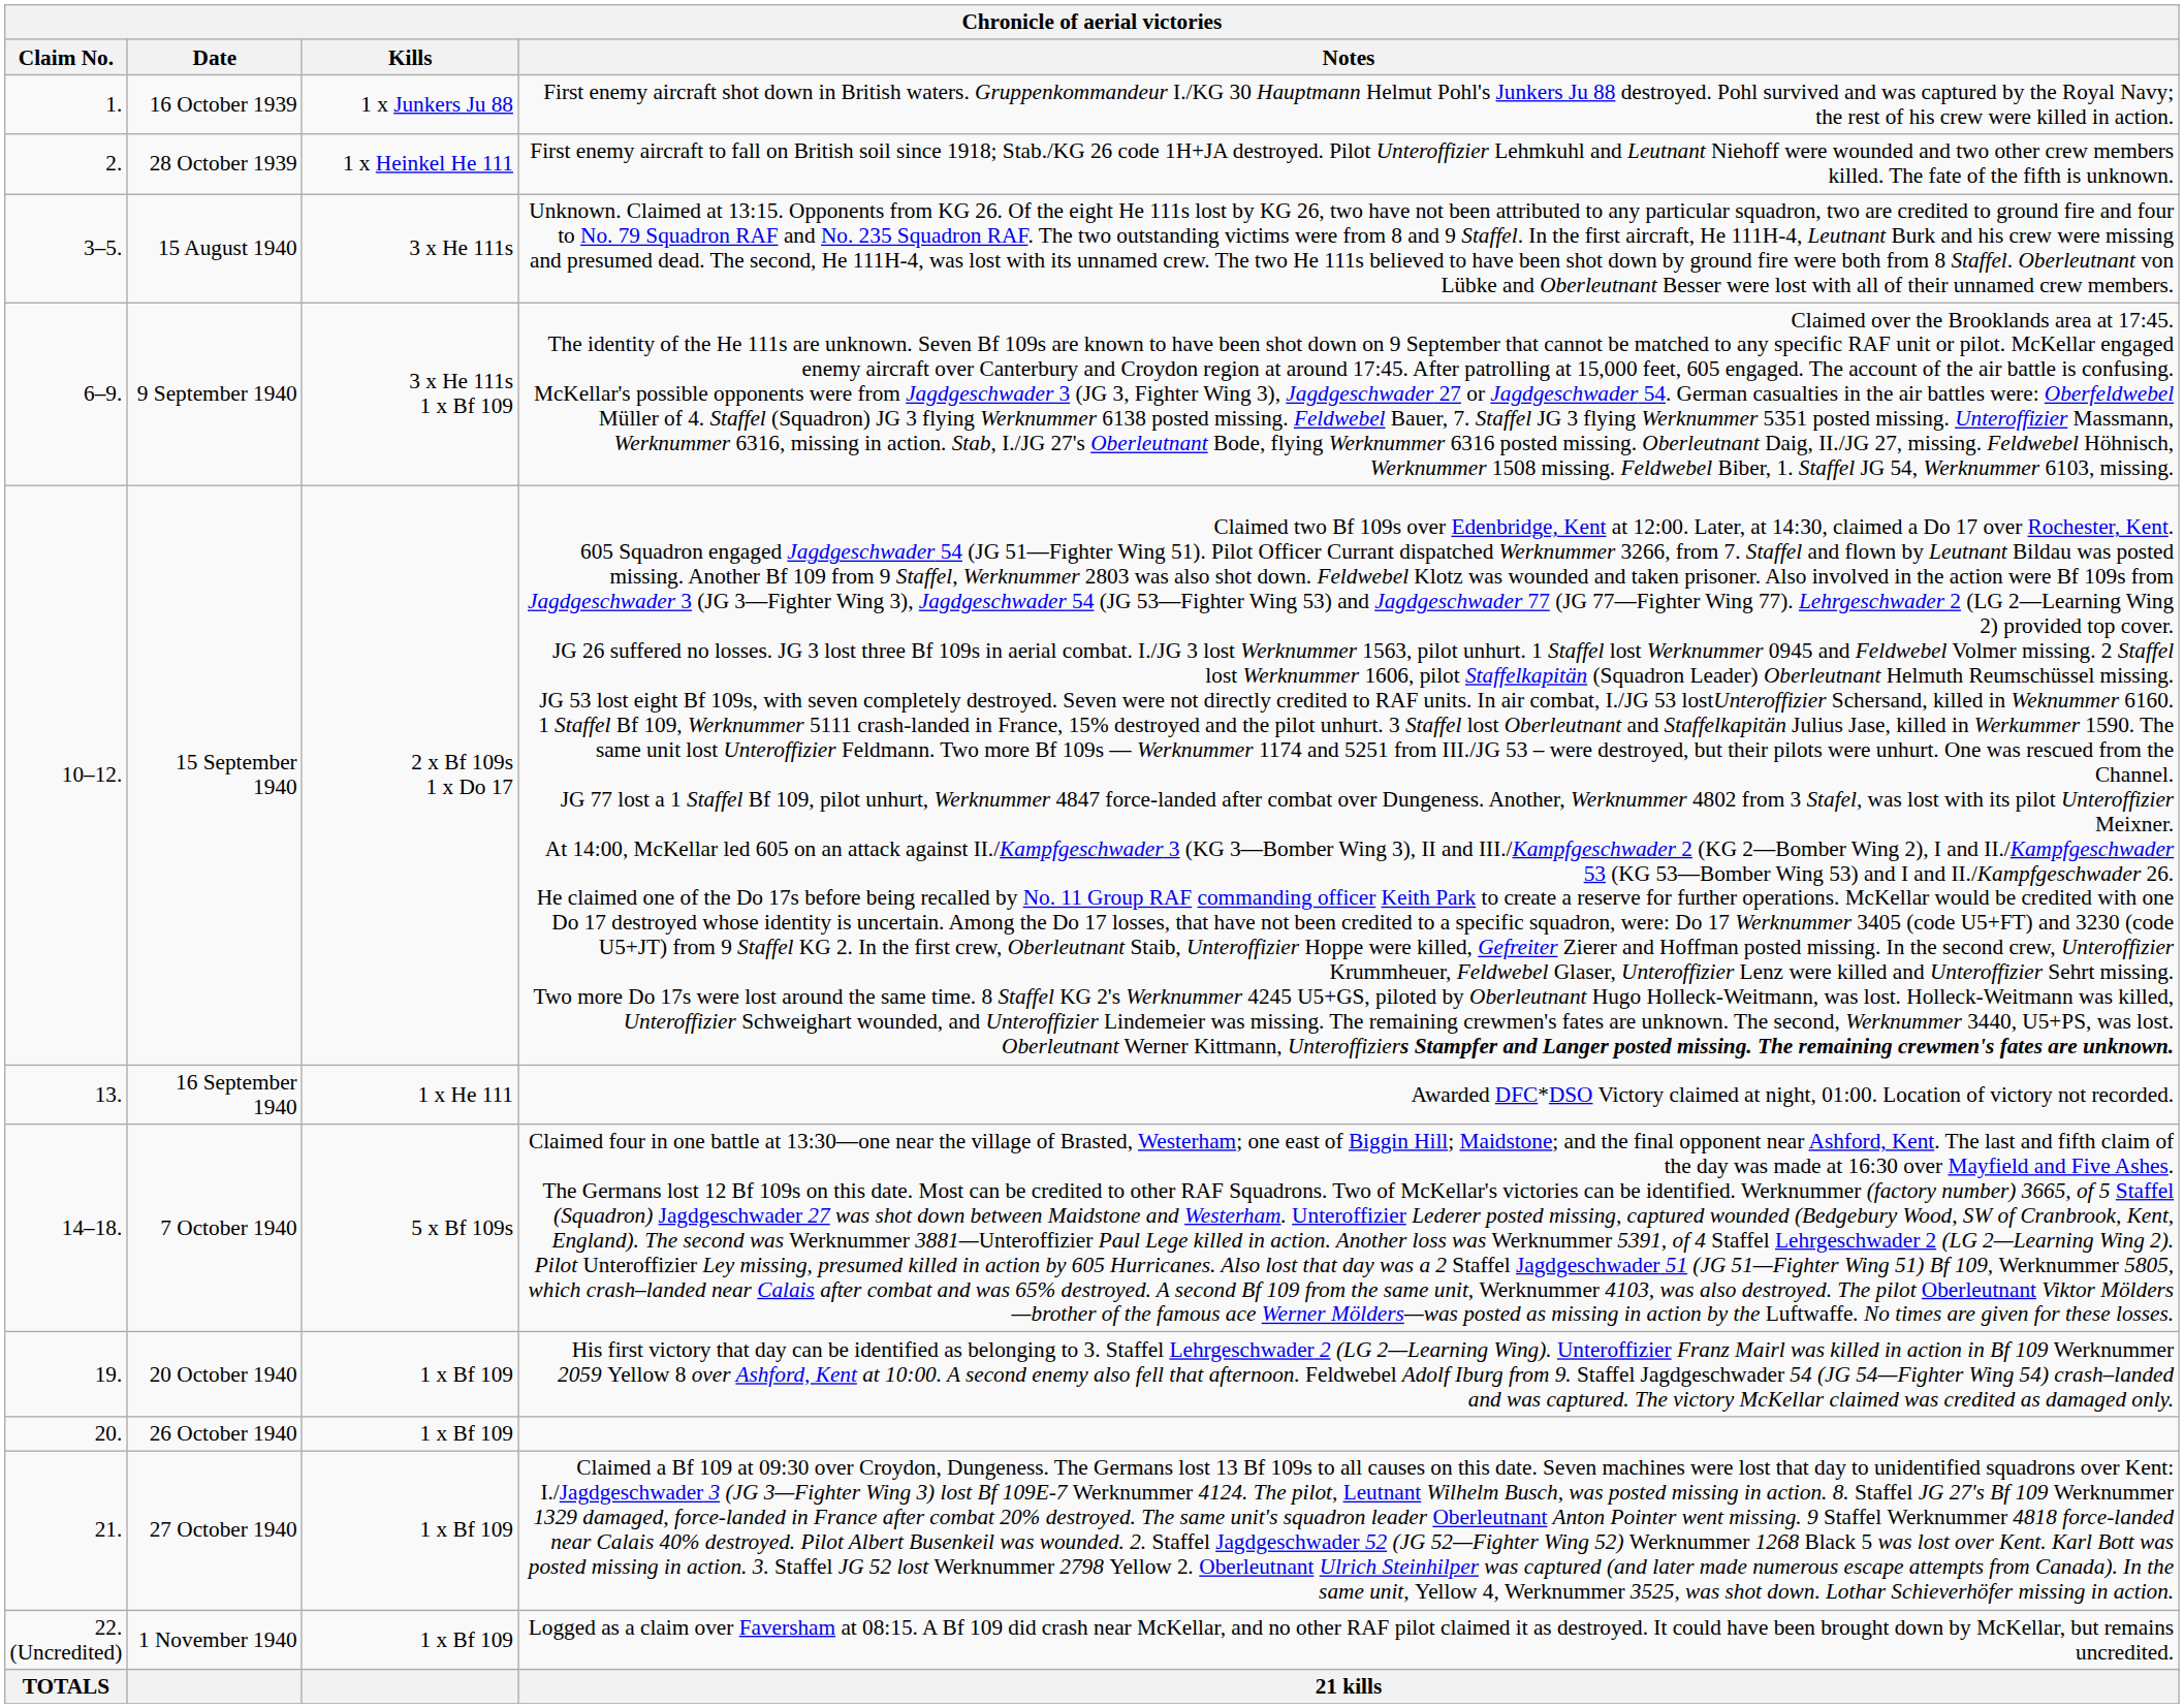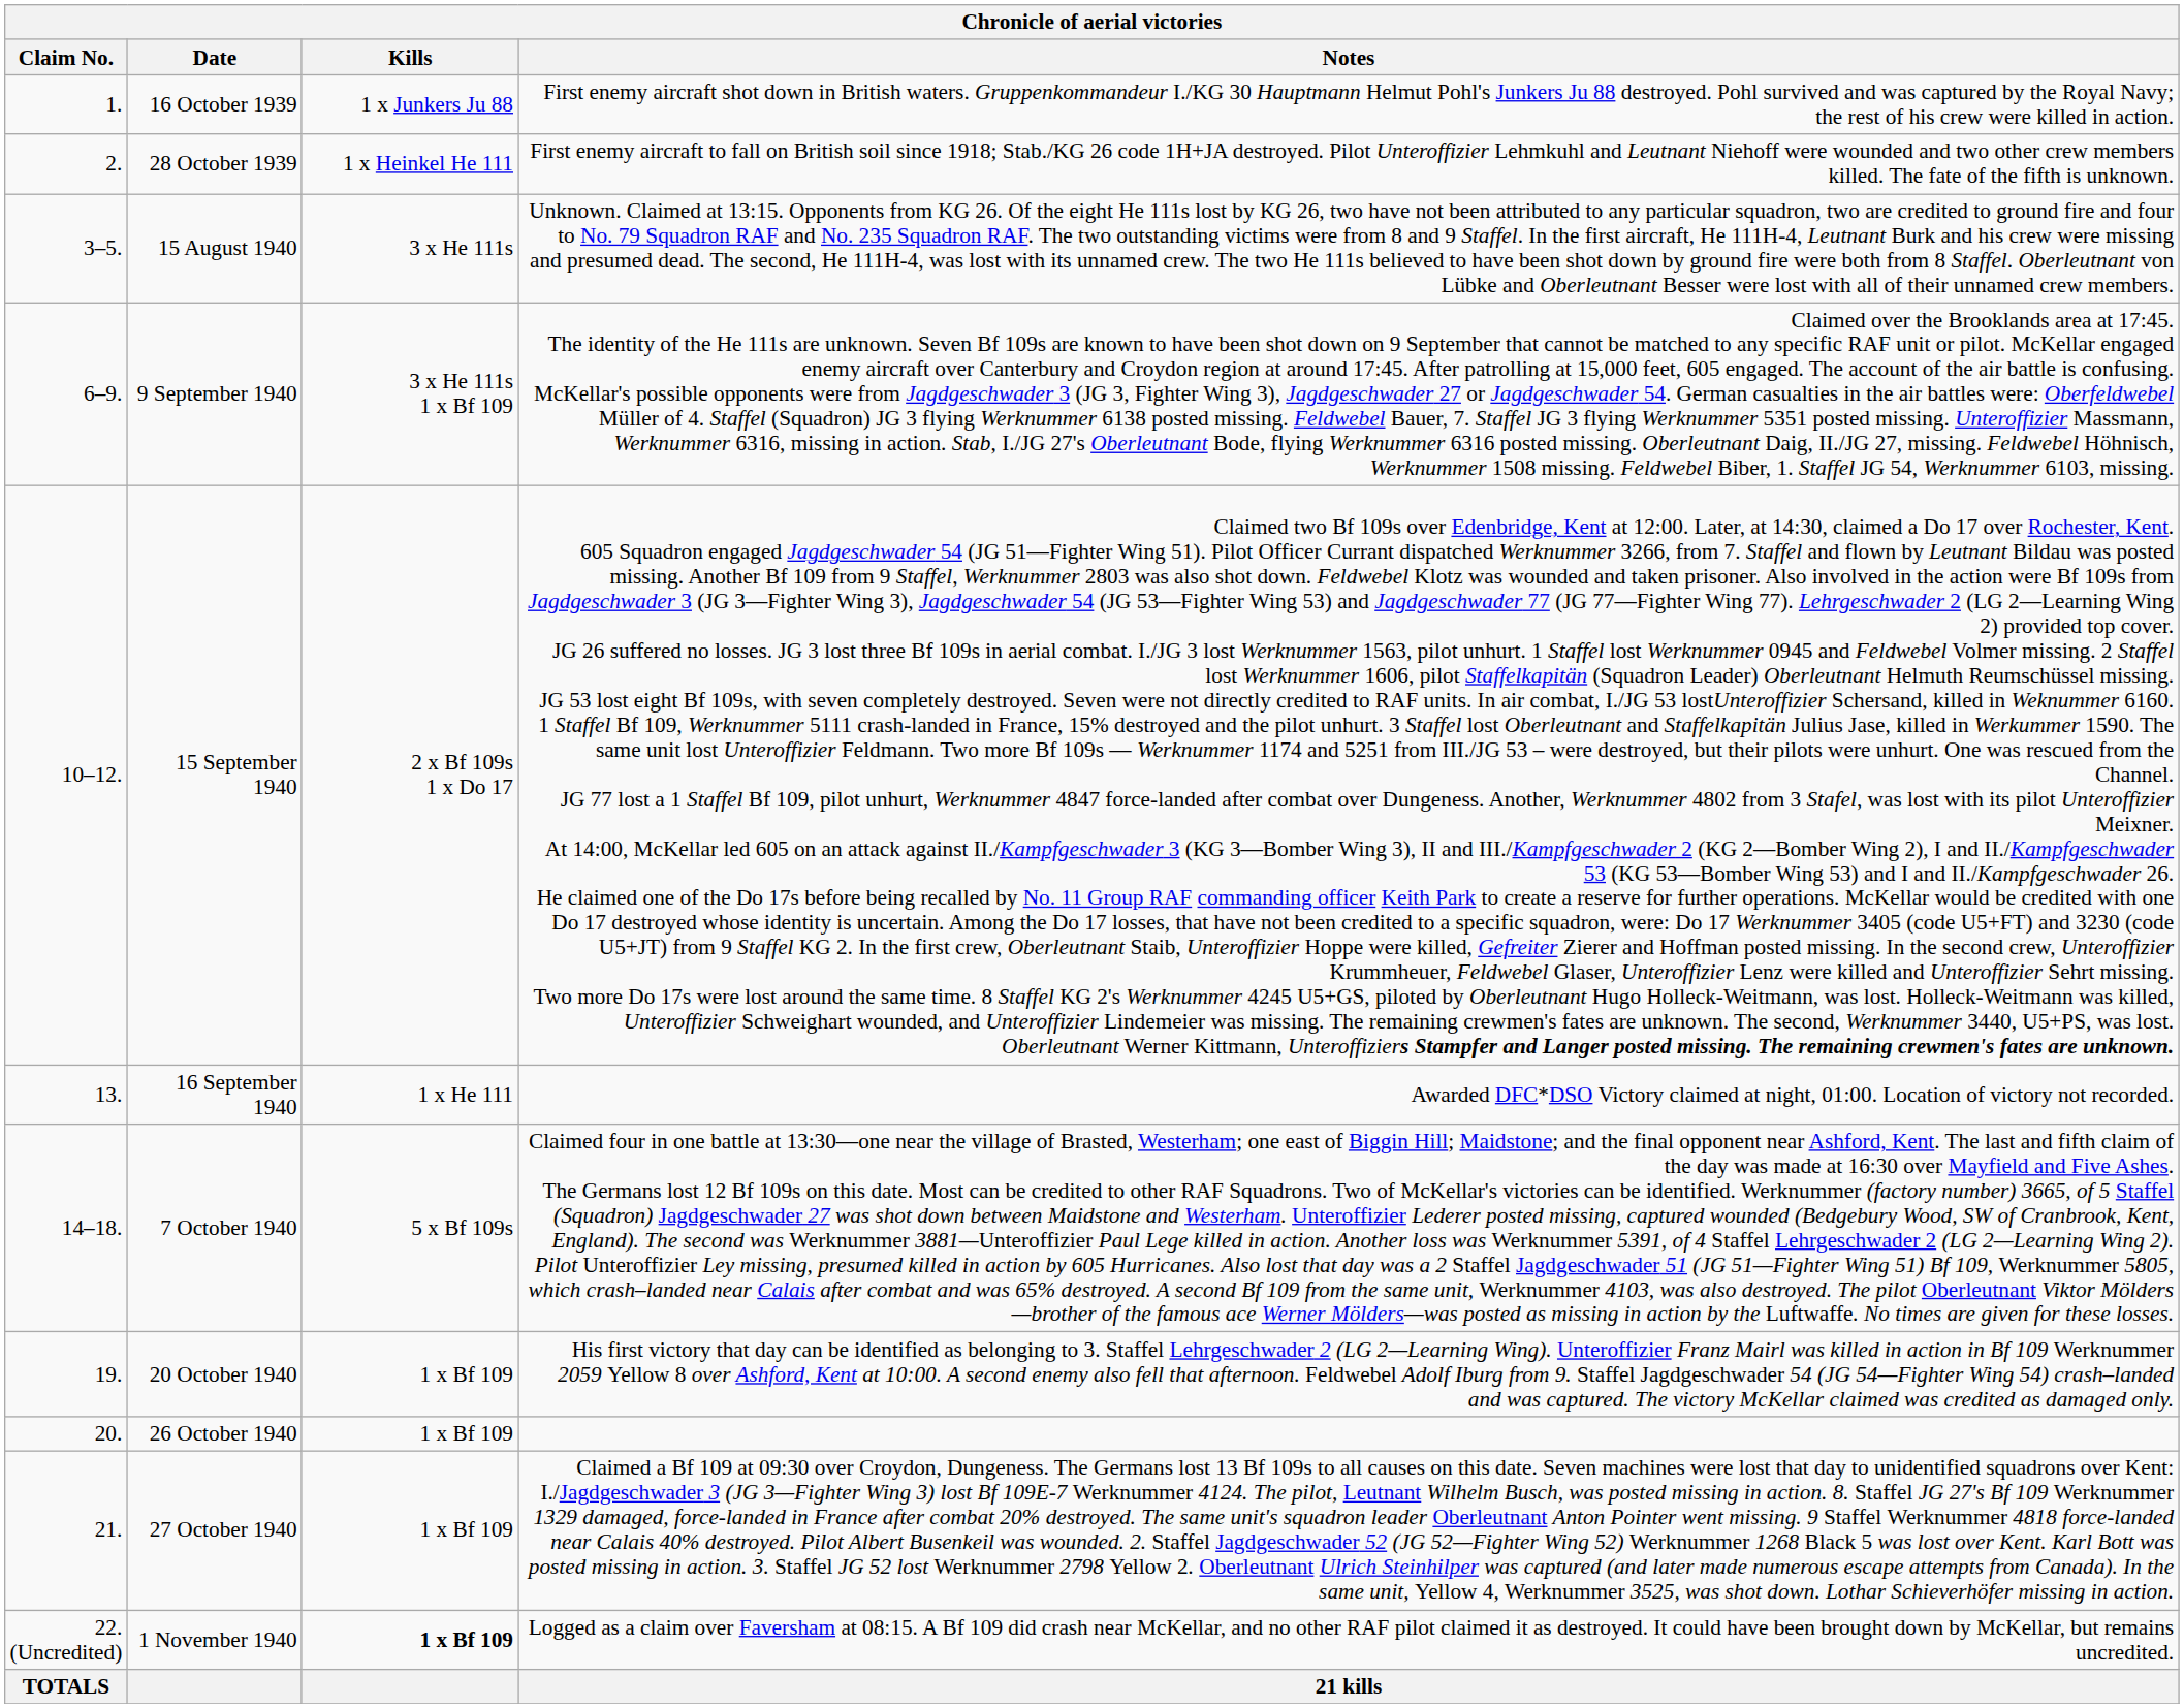1 November 1940 | Kills: normal -> bold
